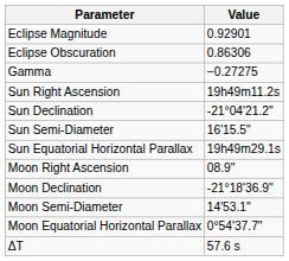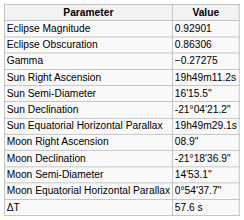rows swapped: Sun Declination <-> Sun Semi-Diameter
